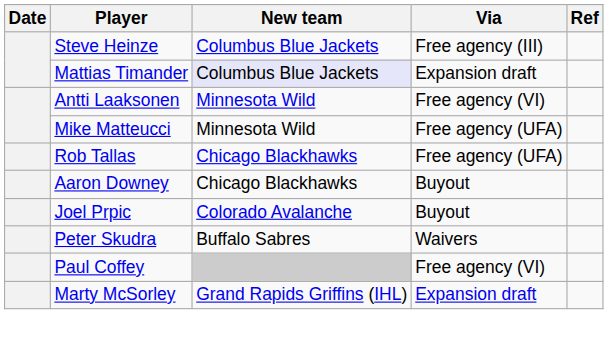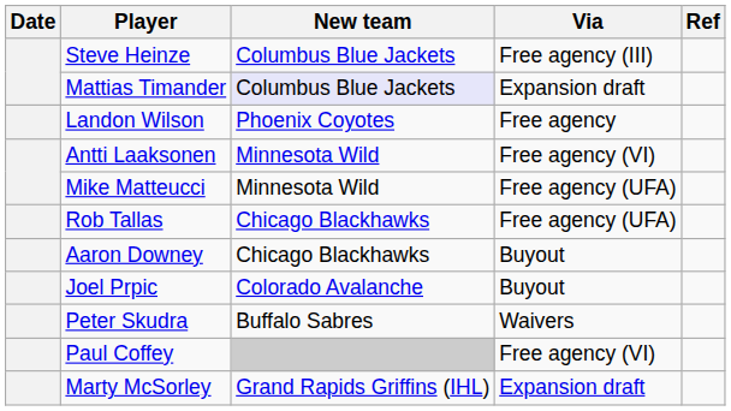+ row: Landon Wilson | Phoenix Coyotes | Free agency
